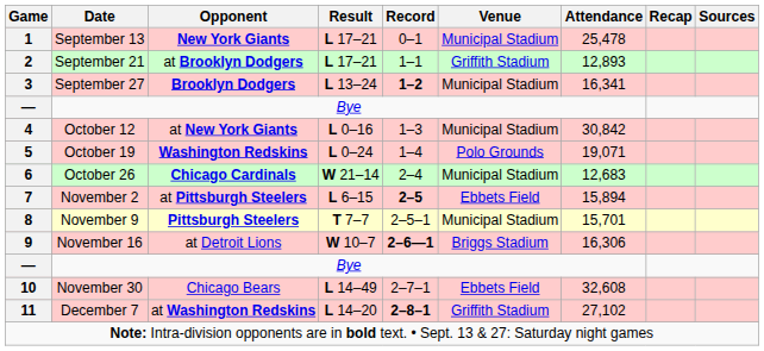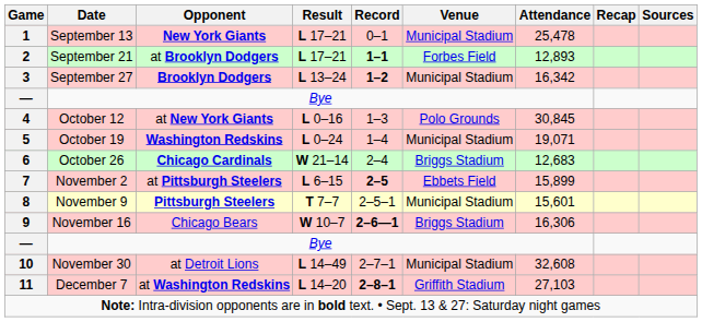2 | Record: normal -> bold
2 | Venue: Griffith Stadium -> Forbes Field
3 | Attendance: 16,341 -> 16,342
4 | Venue: Municipal Stadium -> Polo Grounds
4 | Attendance: 30,842 -> 30,845
5 | Venue: Polo Grounds -> Municipal Stadium
6 | Venue: Municipal Stadium -> Briggs Stadium
7 | Attendance: 15,894 -> 15,899
8 | Attendance: 15,701 -> 15,601
9 | Opponent: at Detroit Lions -> Chicago Bears
10 | Opponent: Chicago Bears -> at Detroit Lions
10 | Venue: Ebbets Field -> Municipal Stadium
11 | Attendance: 27,102 -> 27,103
